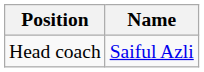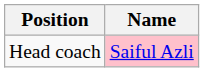Head coach | Name: no background -> pink background
